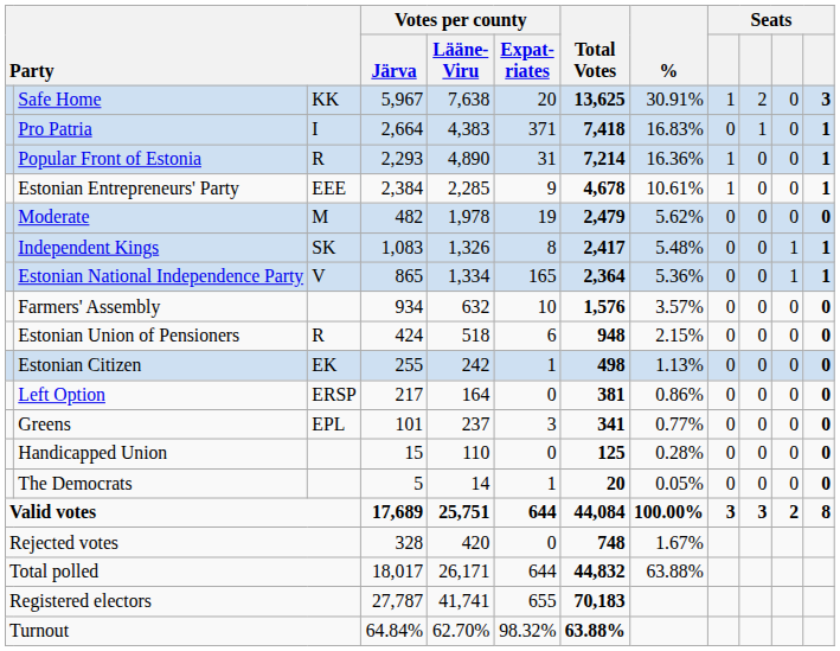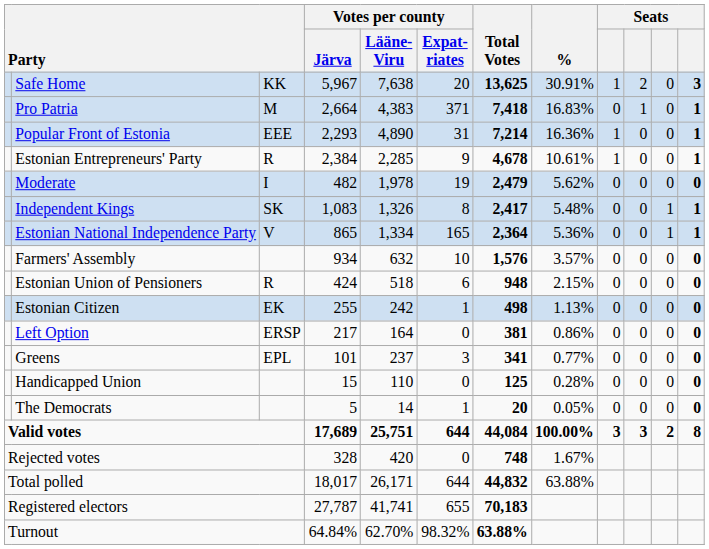Pro Patria | column 3: I -> M
Popular Front of Estonia | column 3: R -> EEE
Estonian Entrepreneurs' Party | column 3: EEE -> R
Moderate | column 3: M -> I
